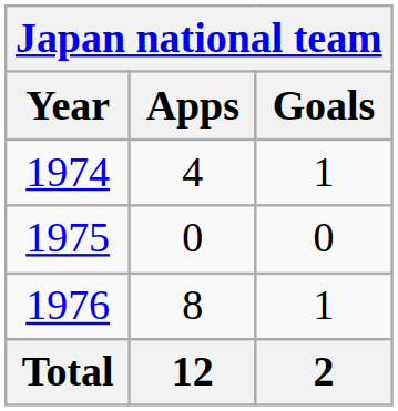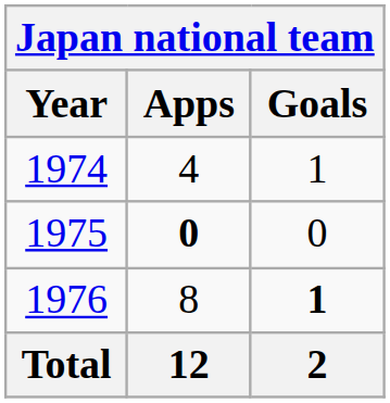1975 | Apps: normal -> bold
1976 | Goals: normal -> bold
